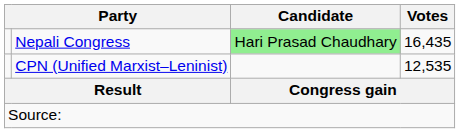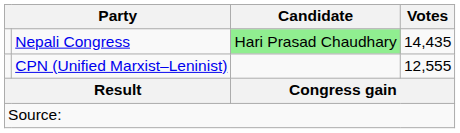Nepali Congress | Votes: 16,435 -> 14,435
CPN (Unified Marxist–Leninist) | Votes: 12,535 -> 12,555
